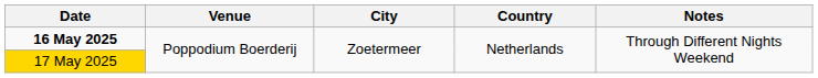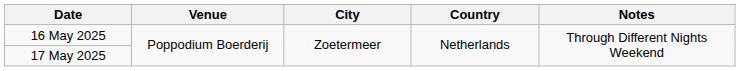16 May 2025 | Date: bold -> normal
17 May 2025 | Date: gold background -> no background
